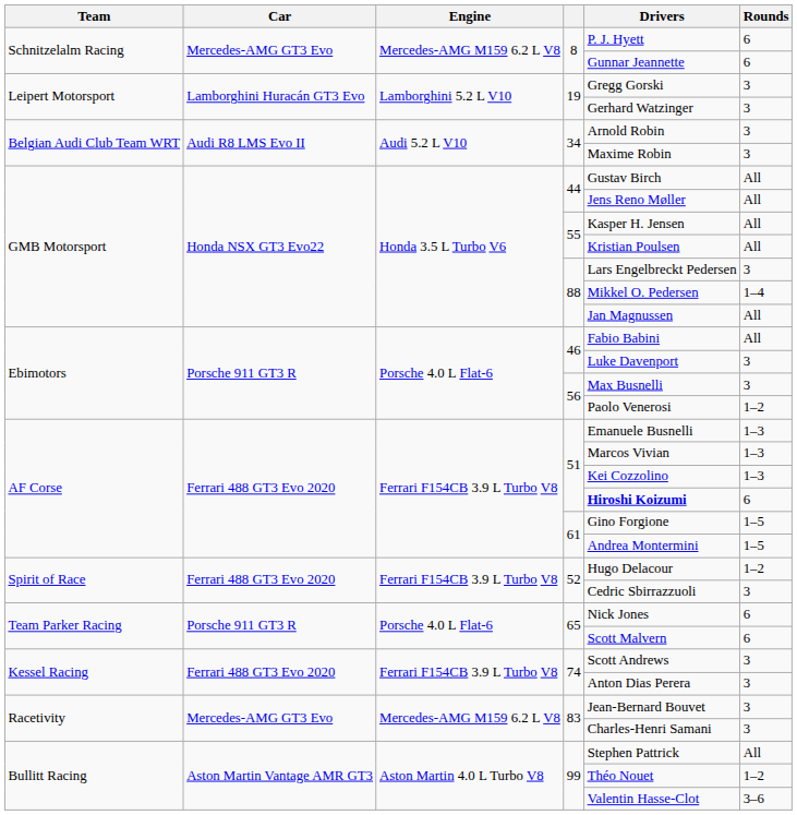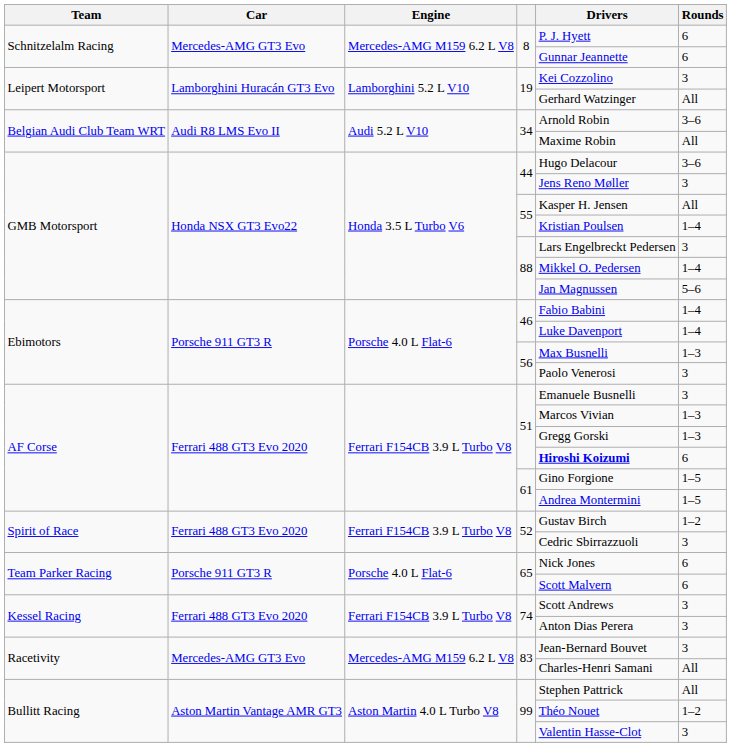row 4 | Drivers: Gregg Gorski -> Kei Cozzolino
row 5 | Rounds: 3 -> All
row 6 | Rounds: 3 -> 3–6
row 7 | Rounds: 3 -> All
row 8 | Drivers: Gustav Birch -> Hugo Delacour
row 8 | Rounds: All -> 3–6
row 9 | Rounds: All -> 3
row 11 | Rounds: All -> 1–4
row 14 | Rounds: All -> 5–6
row 15 | Rounds: All -> 1–4
row 16 | Rounds: 3 -> 1–4
row 17 | Rounds: 3 -> 1–3
row 18 | Rounds: 1–2 -> 3
row 19 | Rounds: 1–3 -> 3
row 21 | Drivers: Kei Cozzolino -> Gregg Gorski
row 25 | Drivers: Hugo Delacour -> Gustav Birch
row 32 | Rounds: 3 -> All
row 35 | Rounds: 3–6 -> 3
